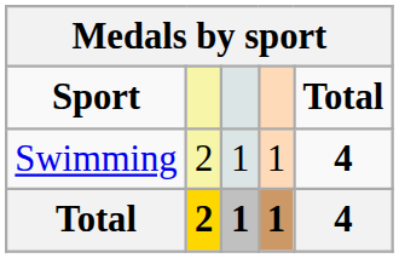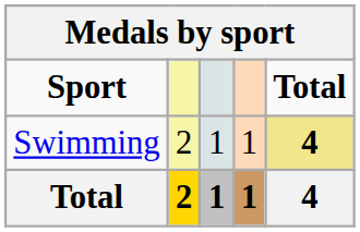Swimming | Total: no background -> khaki background
